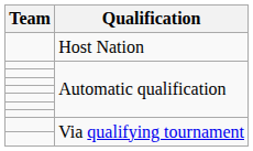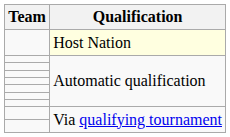row 2 | Qualification: no background -> lightyellow background
